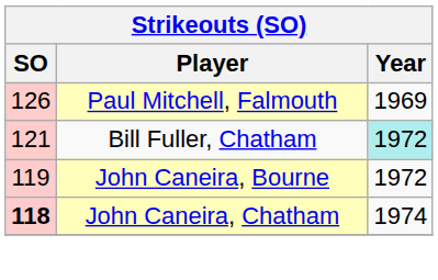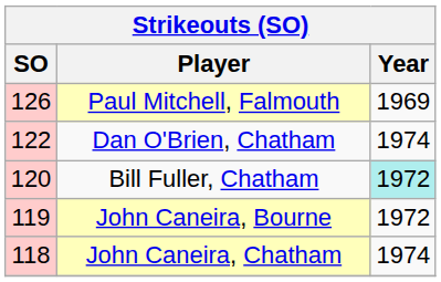+ row: 122 | Dan O'Brien, Chatham | 1974
Bill Fuller, Chatham | SO: 121 -> 120
John Caneira, Chatham | SO: bold -> normal
